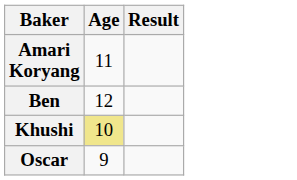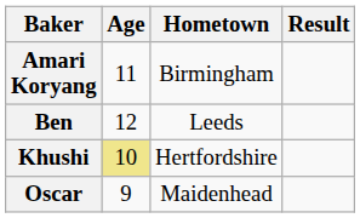+ column: Hometown | Birmingham | Leeds | Hertfordshire | Maidenhead
